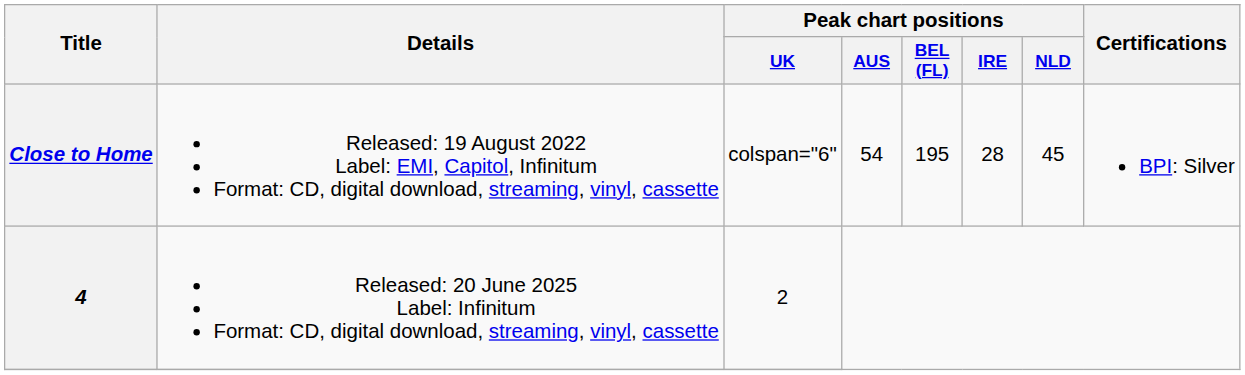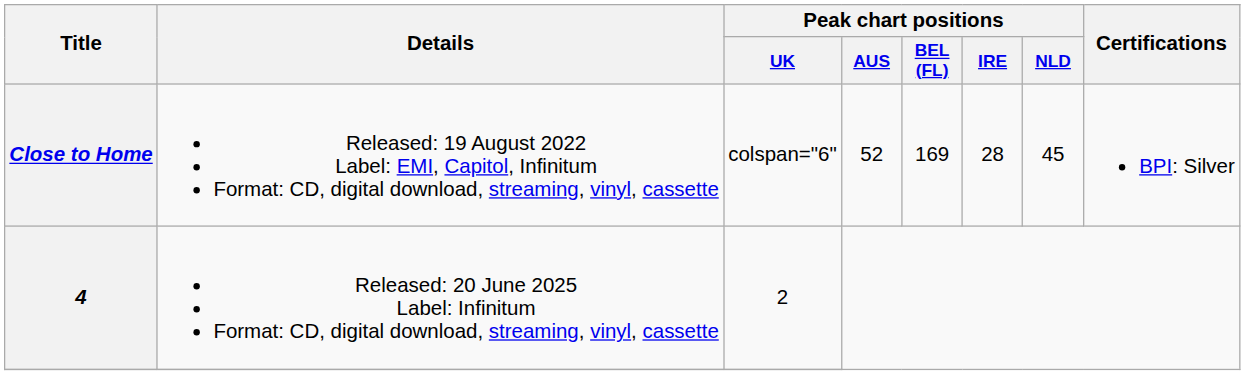Close to Home | Peak chart positions / AUS: 54 -> 52
Close to Home | Peak chart positions / BEL (FL): 195 -> 169
